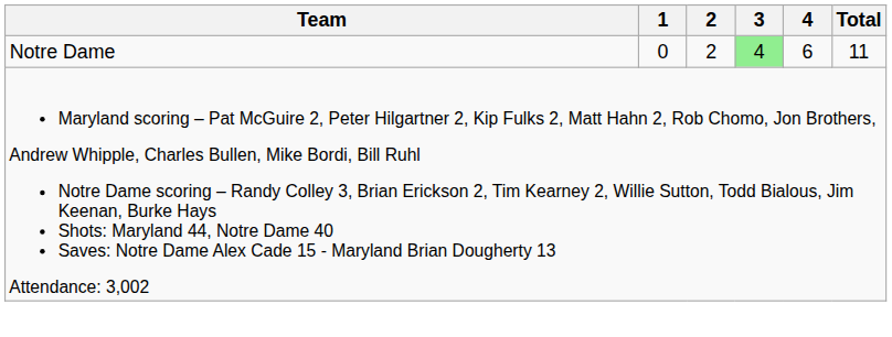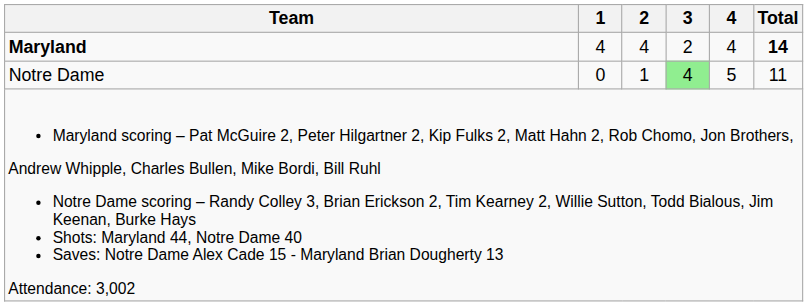+ row: Maryland | 4 | 4 | 2 | 4 | 14
Notre Dame | 2: 2 -> 1
Notre Dame | 4: 6 -> 5
